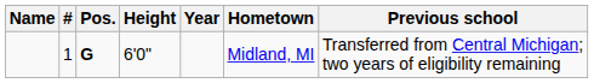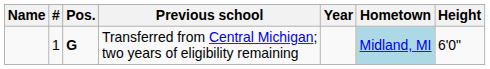columns swapped: Height <-> Previous school
row 2 | Hometown: no background -> lightblue background
